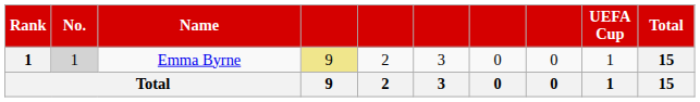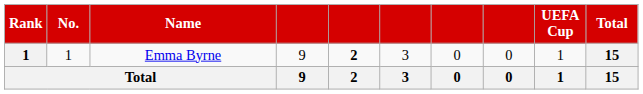Emma Byrne | No.: lightgrey background -> no background
Emma Byrne | column 4: khaki background -> no background
Emma Byrne | column 5: normal -> bold
